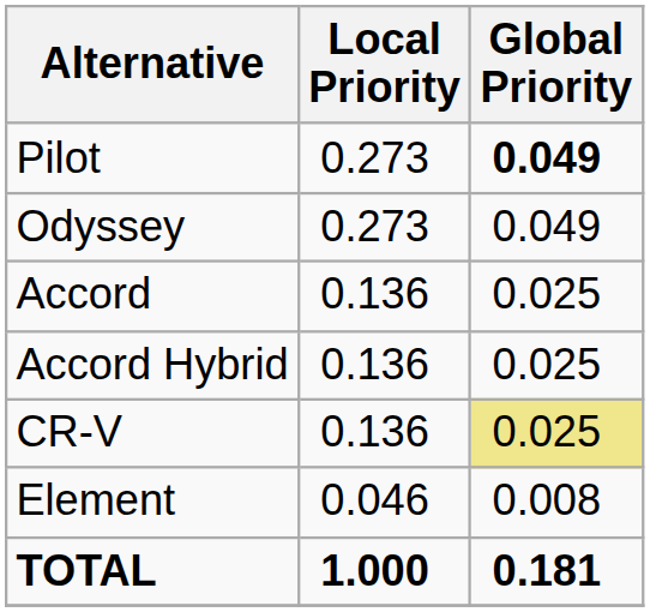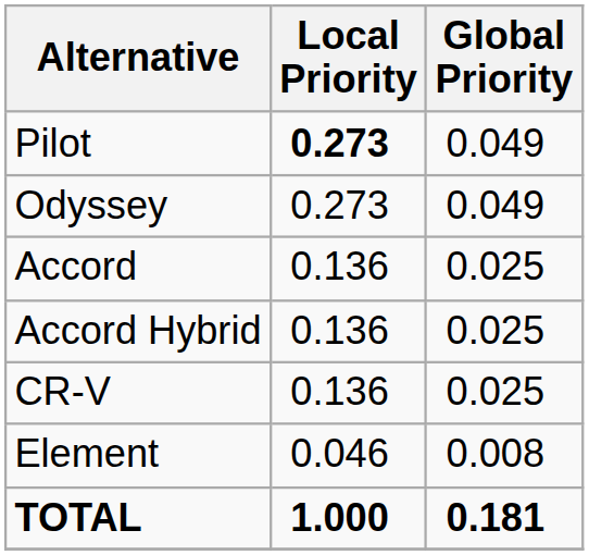Pilot | Local Priority: normal -> bold
Pilot | Global Priority: bold -> normal
CR-V | Global Priority: khaki background -> no background
